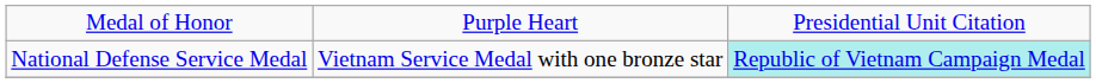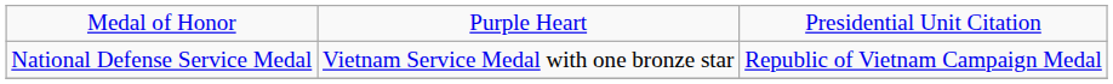National Defense Service Medal | column 3: paleturquoise background -> no background
